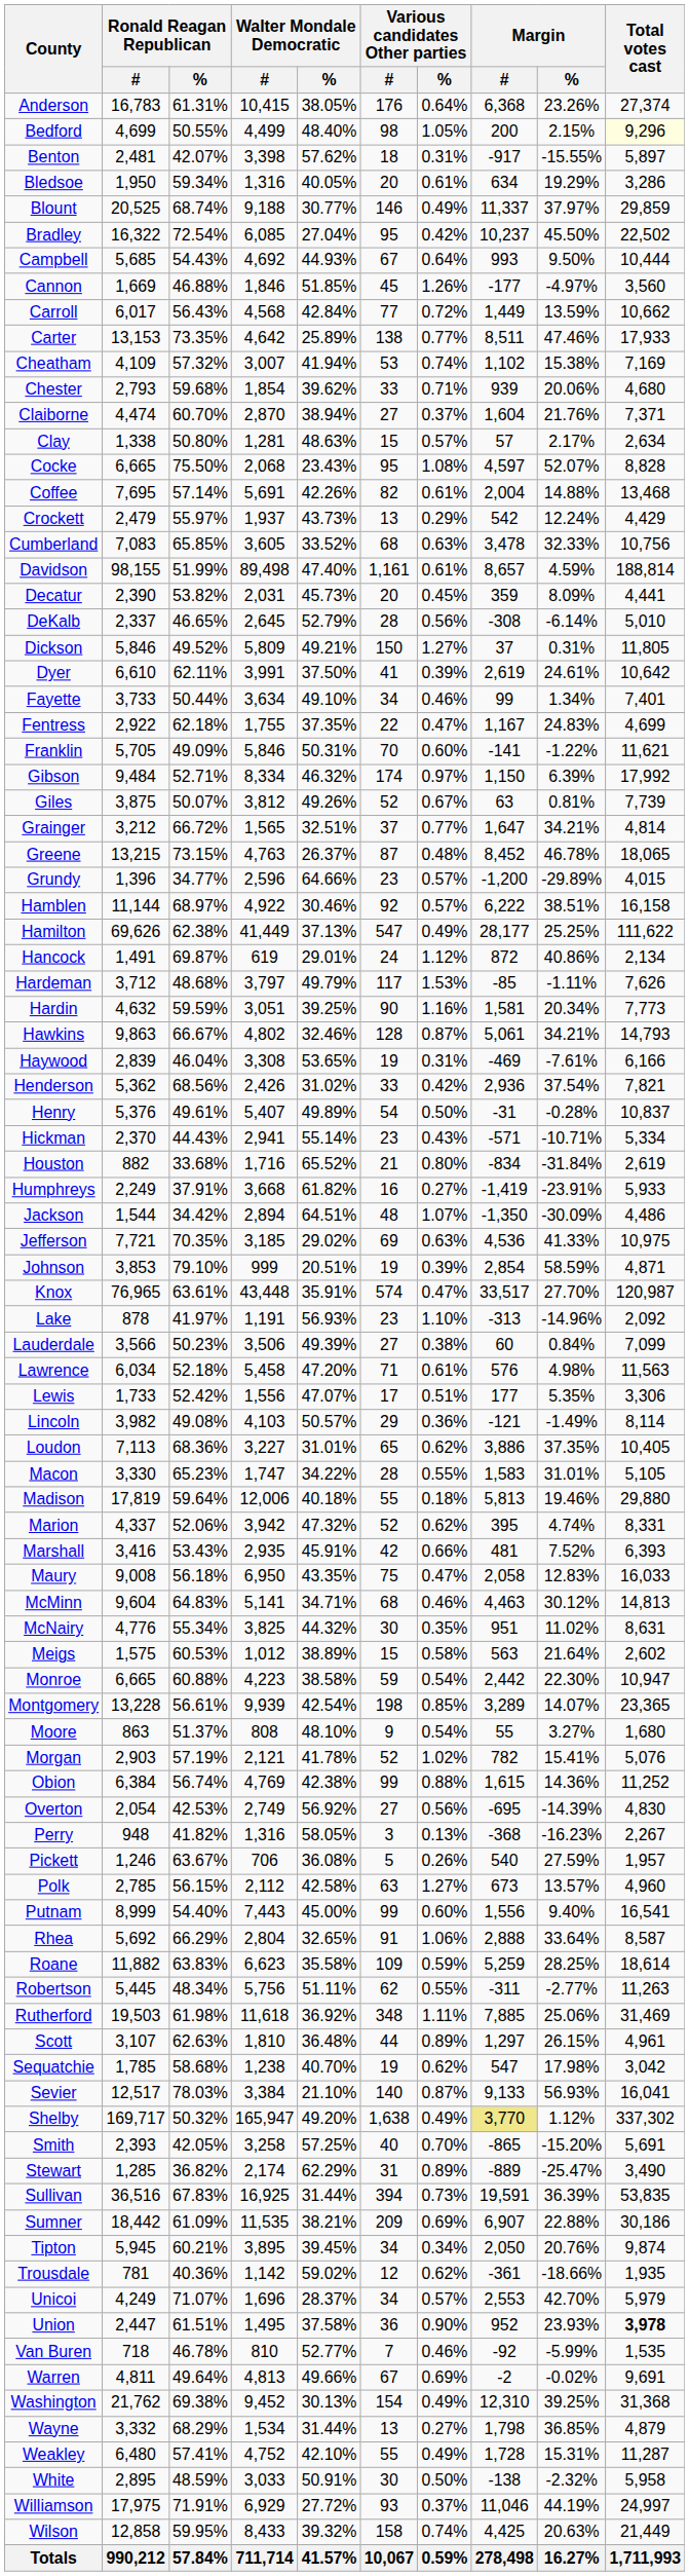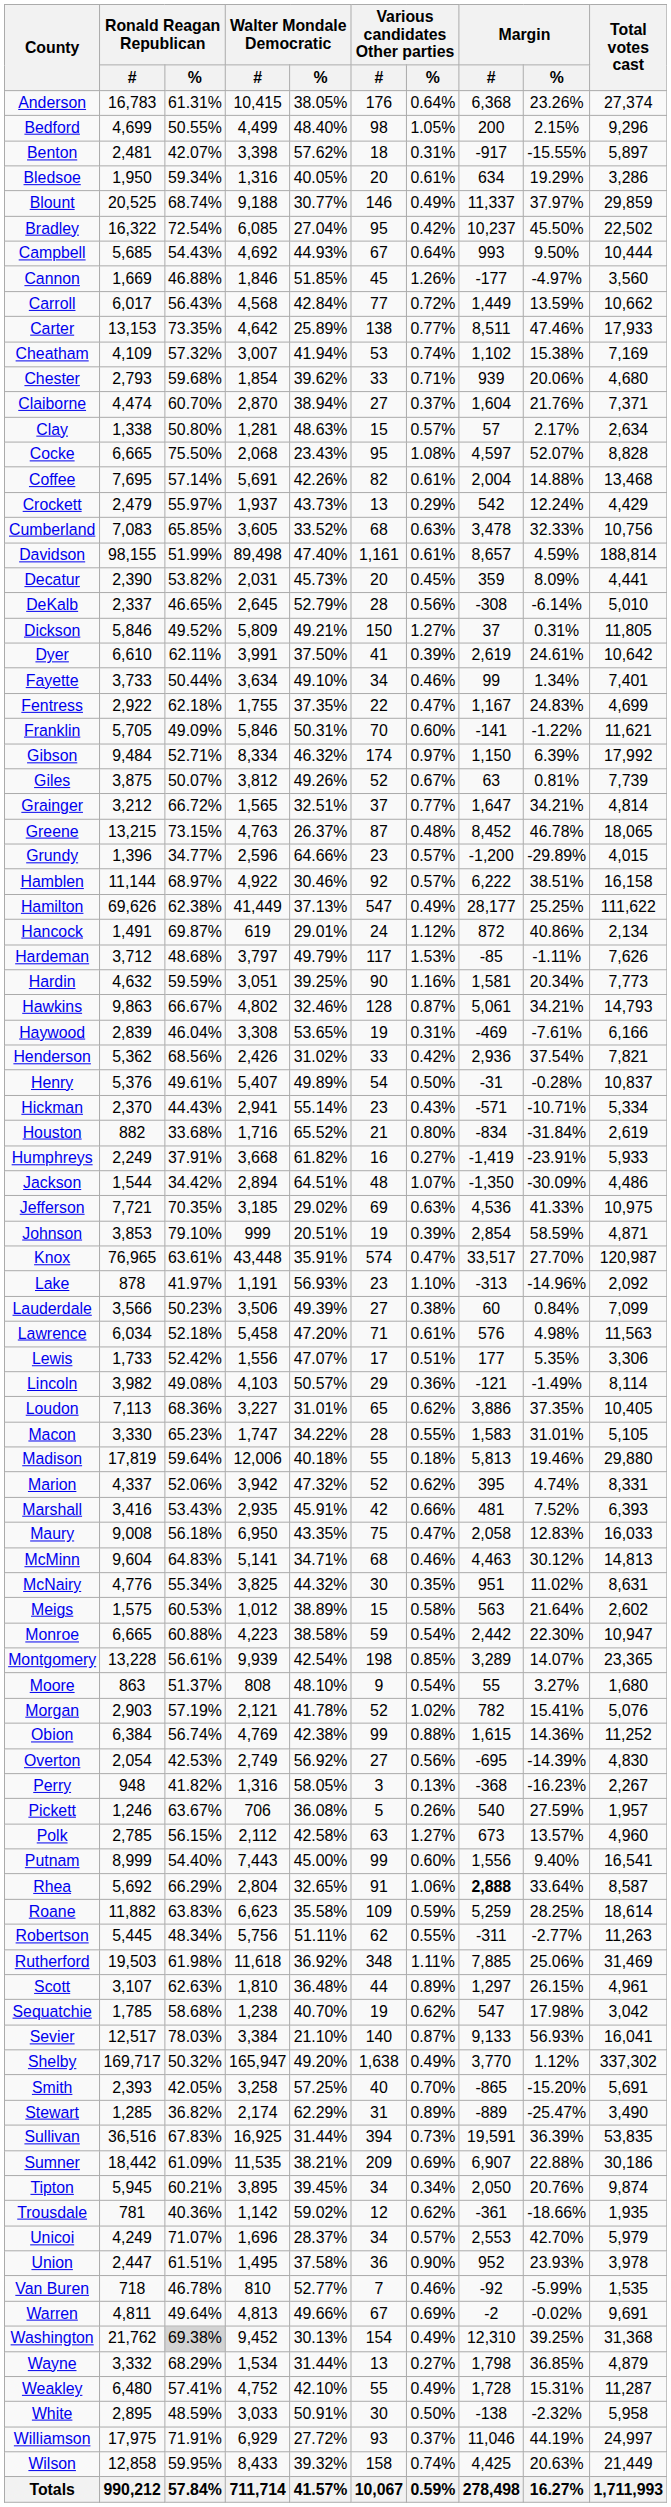Bedford | Total votes cast: lightyellow background -> no background
Rhea | Margin / #: normal -> bold
Shelby | Margin / #: khaki background -> no background
Union | Total votes cast: bold -> normal
Washington | Ronald Reagan Republican / %: no background -> lightgrey background
